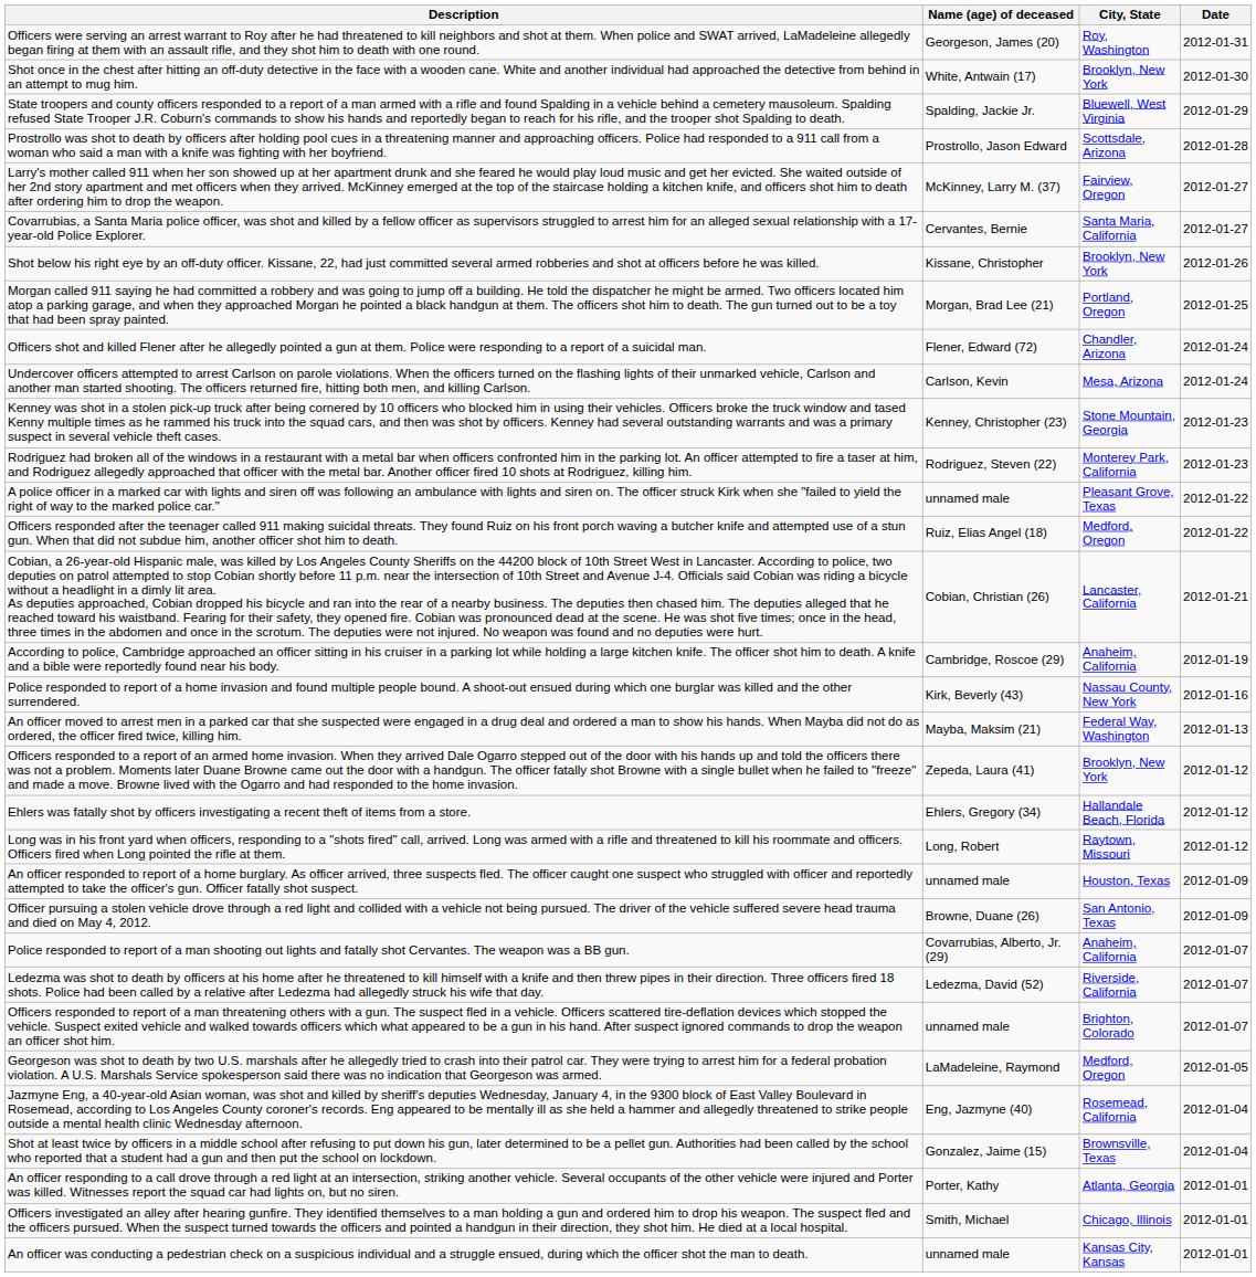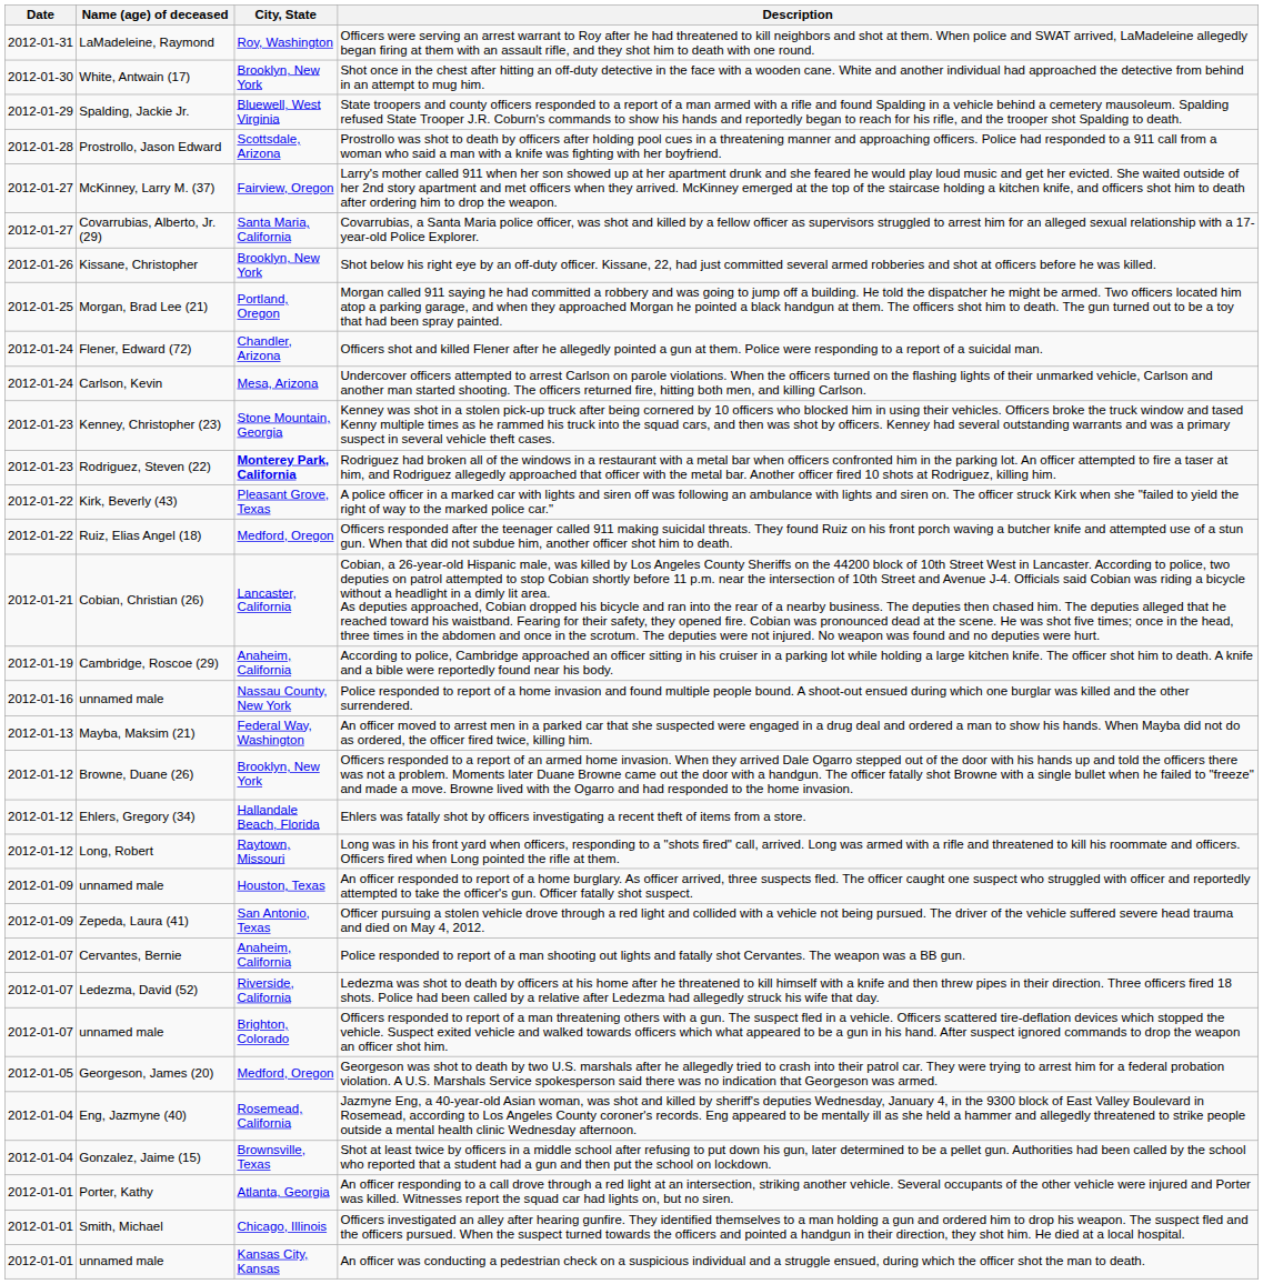columns swapped: Date <-> Description
row 2 | Name (age) of deceased: Georgeson, James (20) -> LaMadeleine, Raymond
row 7 | Name (age) of deceased: Cervantes, Bernie -> Covarrubias, Alberto, Jr. (29)
row 13 | City, State: normal -> bold
row 14 | Name (age) of deceased: unnamed male -> Kirk, Beverly (43)
row 18 | Name (age) of deceased: Kirk, Beverly (43) -> unnamed male
row 20 | Name (age) of deceased: Zepeda, Laura (41) -> Browne, Duane (26)
row 24 | Name (age) of deceased: Browne, Duane (26) -> Zepeda, Laura (41)
row 25 | Name (age) of deceased: Covarrubias, Alberto, Jr. (29) -> Cervantes, Bernie
row 28 | Name (age) of deceased: LaMadeleine, Raymond -> Georgeson, James (20)
